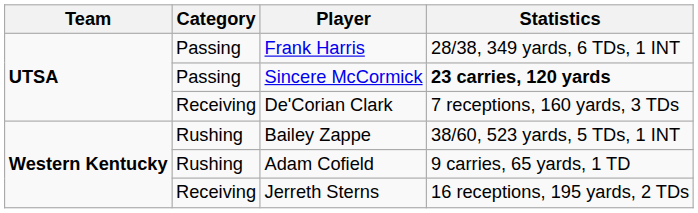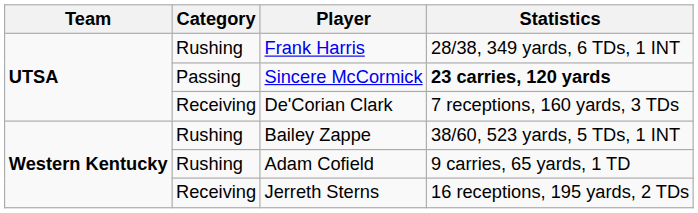Frank Harris | Category: Passing -> Rushing
